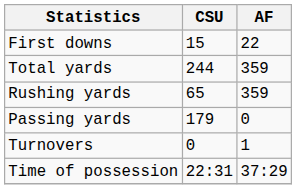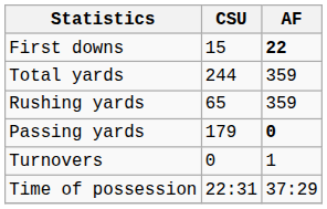First downs | AF: normal -> bold
Passing yards | AF: normal -> bold
